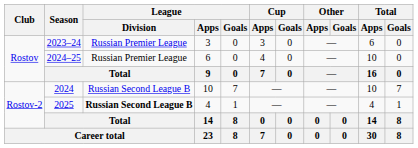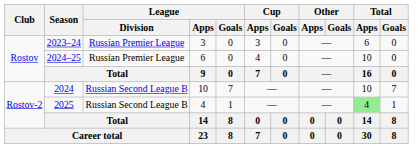2025 | League / Division: bold -> normal
2025 | Total / Apps: no background -> lightgreen background
